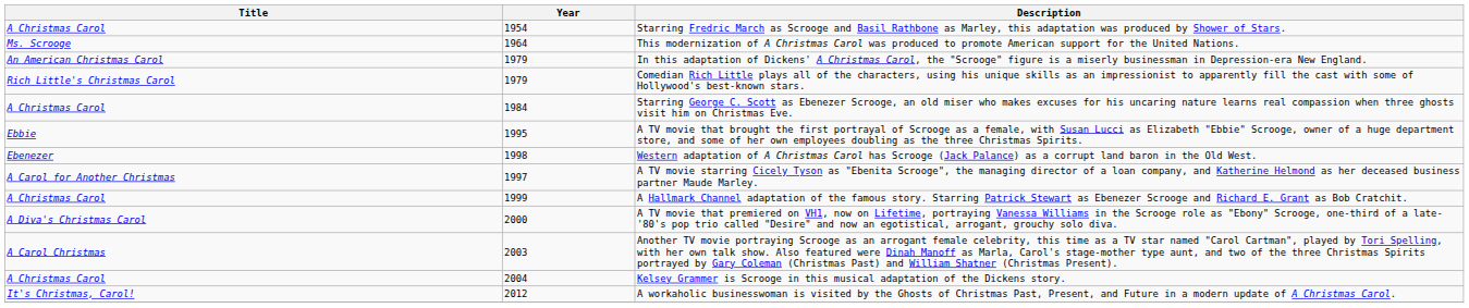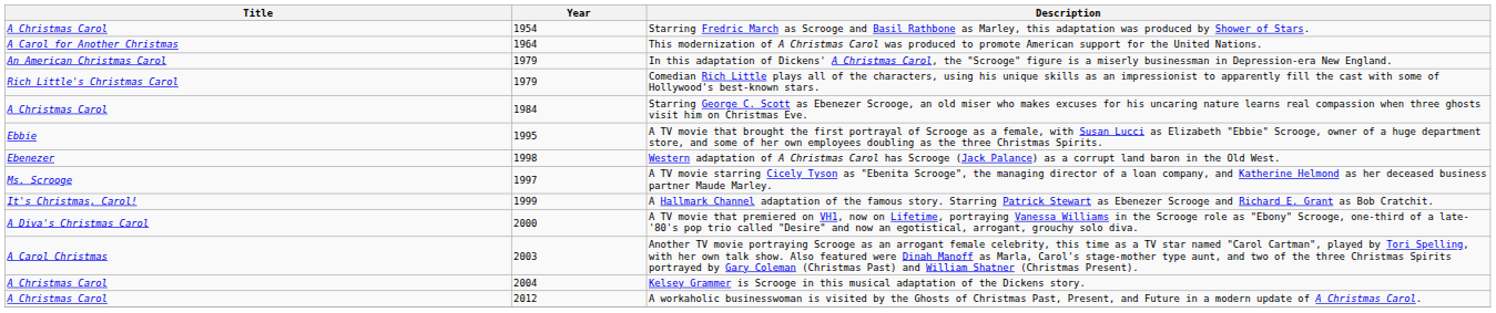row 3 | Title: Ms. Scrooge -> A Carol for Another Christmas
row 9 | Title: A Carol for Another Christmas -> Ms. Scrooge
row 10 | Title: A Christmas Carol -> It's Christmas, Carol!
row 14 | Title: It's Christmas, Carol! -> A Christmas Carol
